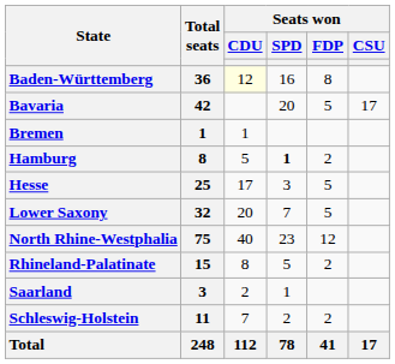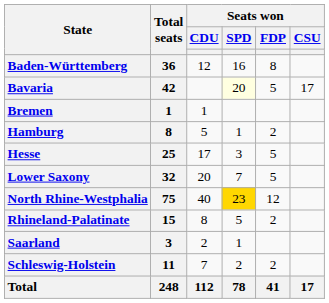Baden-Württemberg | Seats won / CDU: lightyellow background -> no background
Bavaria | Seats won / SPD: no background -> lightyellow background
Hamburg | Seats won / SPD: bold -> normal
North Rhine-Westphalia | Seats won / SPD: no background -> gold background
